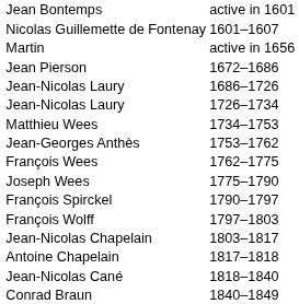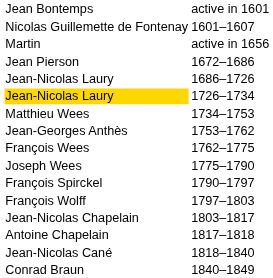row 6 | column 1: no background -> gold background
